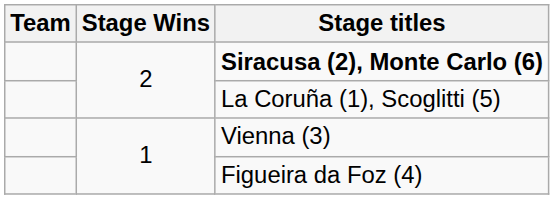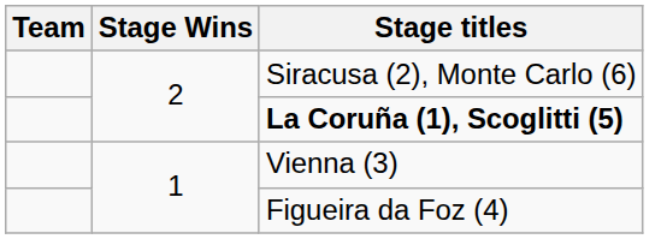Siracusa (2), Monte Carlo (6) | Stage titles: bold -> normal
La Coruña (1), Scoglitti (5) | Stage titles: normal -> bold
